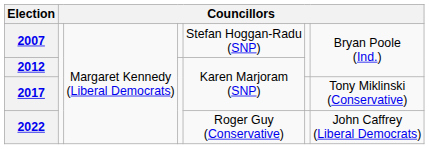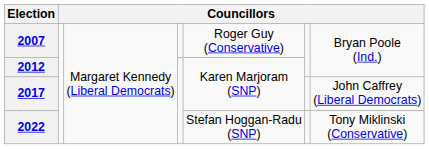2007 | column 5: Stefan Hoggan-Radu (SNP) -> Roger Guy (Conservative)
2017 | column 7: Tony Miklinski (Conservative) -> John Caffrey (Liberal Democrats)
2022 | column 5: Roger Guy (Conservative) -> Stefan Hoggan-Radu (SNP)
2022 | column 7: John Caffrey (Liberal Democrats) -> Tony Miklinski (Conservative)
